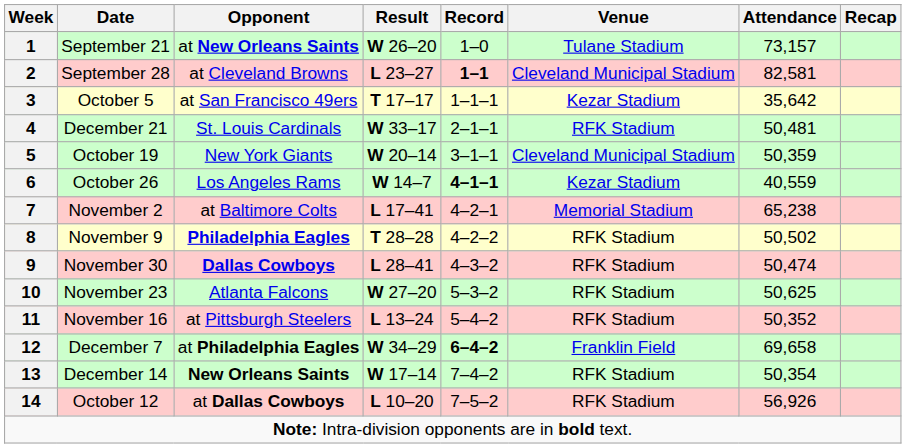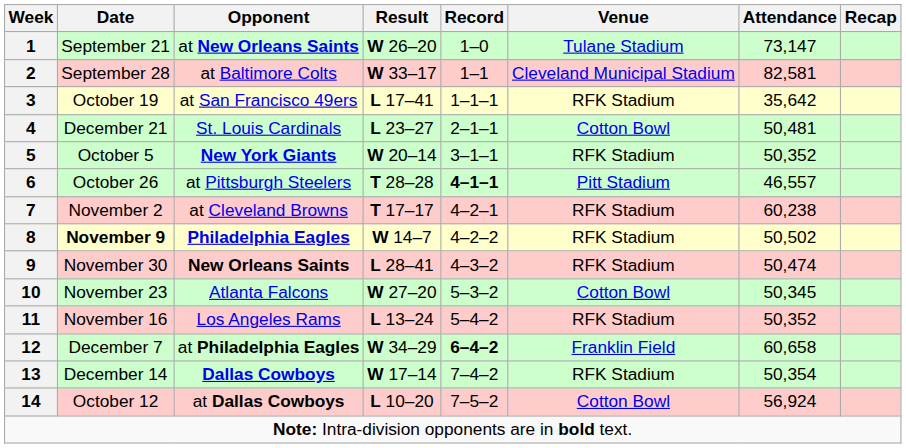1 | Attendance: 73,157 -> 73,147
2 | Opponent: at Cleveland Browns -> at Baltimore Colts
2 | Result: L 23–27 -> W 33–17
2 | Record: bold -> normal
3 | Date: October 5 -> October 19
3 | Result: T 17–17 -> L 17–41
3 | Venue: Kezar Stadium -> RFK Stadium
4 | Result: W 33–17 -> L 23–27
4 | Venue: RFK Stadium -> Cotton Bowl
5 | Date: October 19 -> October 5
5 | Opponent: normal -> bold
5 | Venue: Cleveland Municipal Stadium -> RFK Stadium
5 | Attendance: 50,359 -> 50,352
6 | Opponent: Los Angeles Rams -> at Pittsburgh Steelers
6 | Result: W 14–7 -> T 28–28
6 | Venue: Kezar Stadium -> Pitt Stadium
6 | Attendance: 40,559 -> 46,557
7 | Opponent: at Baltimore Colts -> at Cleveland Browns
7 | Result: L 17–41 -> T 17–17
7 | Venue: Memorial Stadium -> RFK Stadium
7 | Attendance: 65,238 -> 60,238
8 | Date: normal -> bold
8 | Result: T 28–28 -> W 14–7
9 | Opponent: Dallas Cowboys -> New Orleans Saints
10 | Venue: RFK Stadium -> Cotton Bowl
10 | Attendance: 50,625 -> 50,345
11 | Opponent: at Pittsburgh Steelers -> Los Angeles Rams
12 | Attendance: 69,658 -> 60,658
13 | Opponent: New Orleans Saints -> Dallas Cowboys
14 | Venue: RFK Stadium -> Cotton Bowl
14 | Attendance: 56,926 -> 56,924
